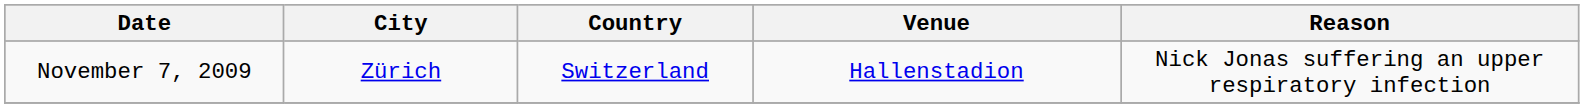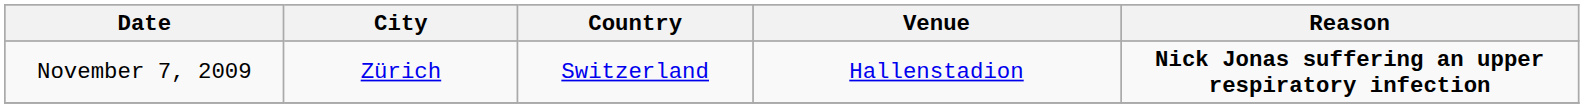November 7, 2009 | Reason: normal -> bold
